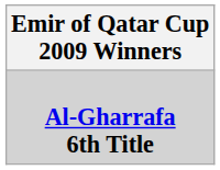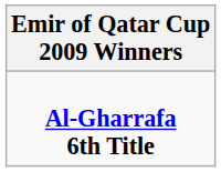row 2 | column 1: lightgrey background -> no background
